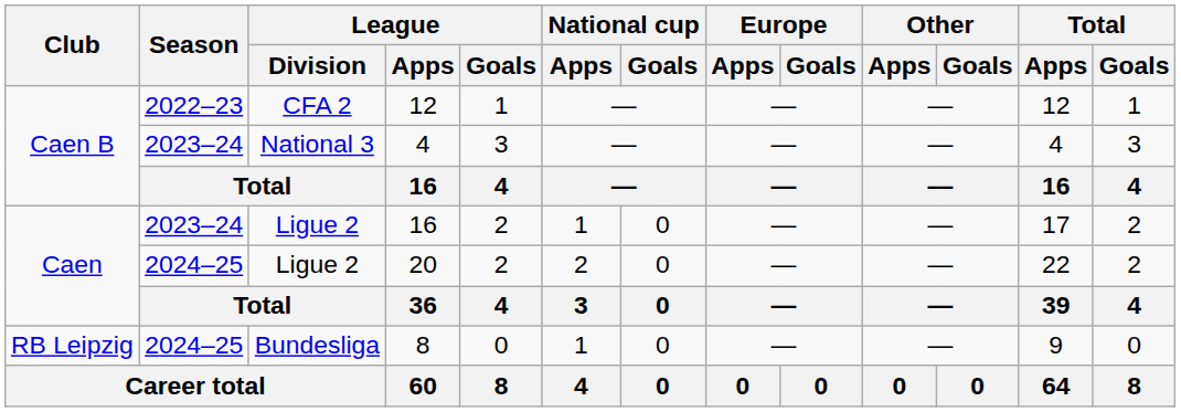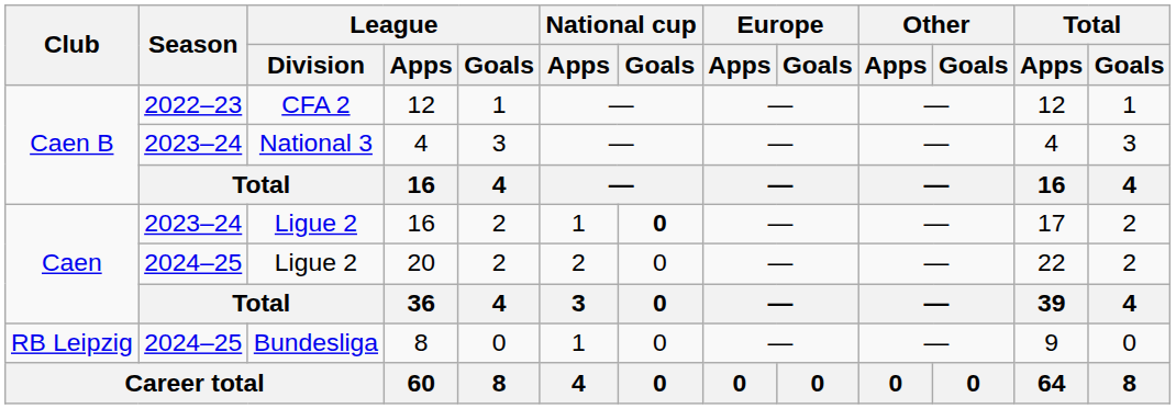Ligue 2 / 16 | National cup / Goals: normal -> bold
